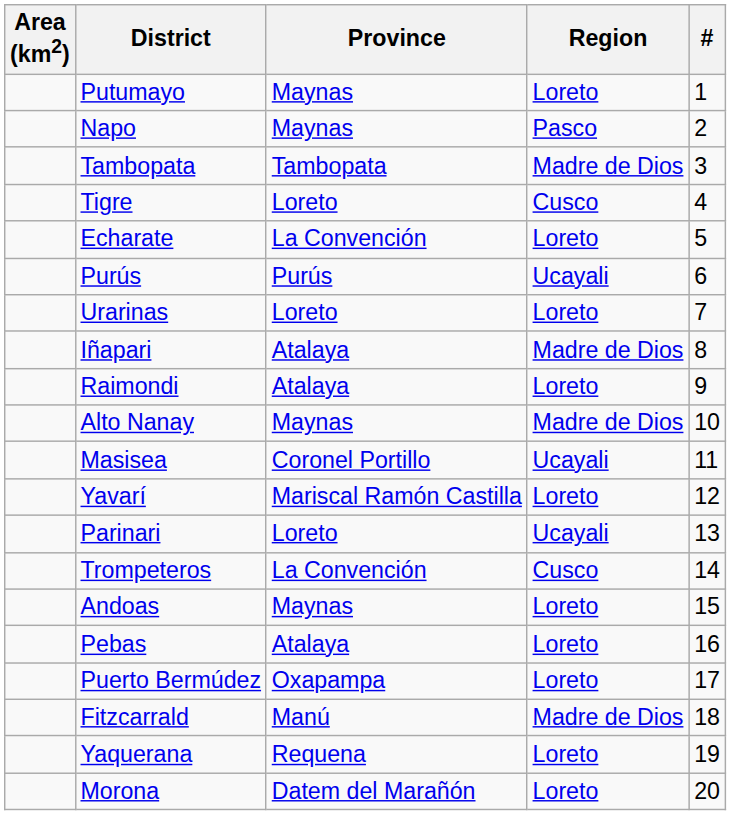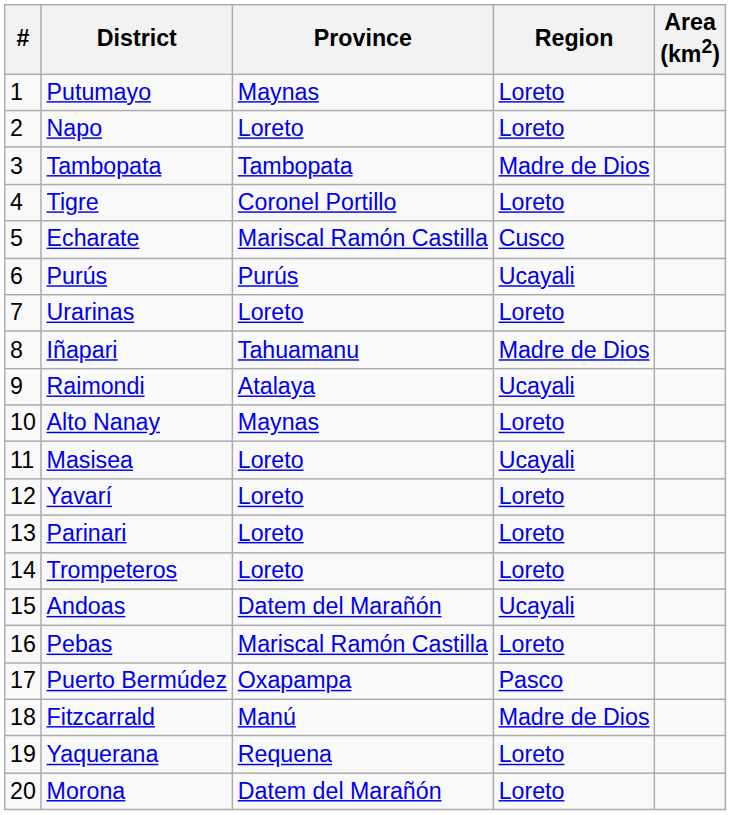columns swapped: # <-> Area (km2)
Napo | Province: Maynas -> Loreto
Napo | Region: Pasco -> Loreto
Tigre | Province: Loreto -> Coronel Portillo
Tigre | Region: Cusco -> Loreto
Echarate | Province: La Convención -> Mariscal Ramón Castilla
Echarate | Region: Loreto -> Cusco
Iñapari | Province: Atalaya -> Tahuamanu
Raimondi | Region: Loreto -> Ucayali
Alto Nanay | Region: Madre de Dios -> Loreto
Masisea | Province: Coronel Portillo -> Loreto
Yavarí | Province: Mariscal Ramón Castilla -> Loreto
Parinari | Region: Ucayali -> Loreto
Trompeteros | Province: La Convención -> Loreto
Trompeteros | Region: Cusco -> Loreto
Andoas | Province: Maynas -> Datem del Marañón
Andoas | Region: Loreto -> Ucayali
Pebas | Province: Atalaya -> Mariscal Ramón Castilla
Puerto Bermúdez | Region: Loreto -> Pasco
